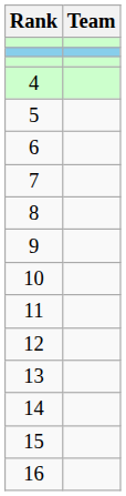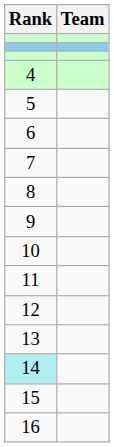row 15 | Rank: no background -> paleturquoise background
